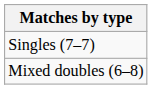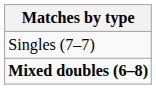row 3 | column 1: normal -> bold
